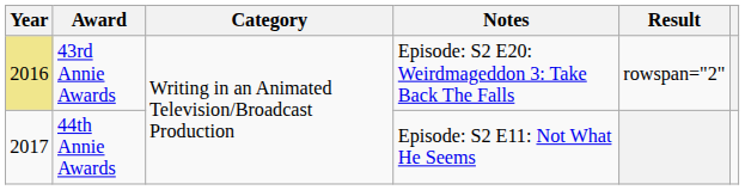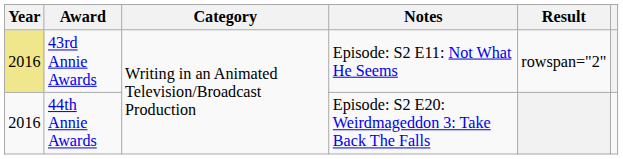43rd Annie Awards | Notes: Episode: S2 E20: Weirdmageddon 3: Take Back The Falls -> Episode: S2 E11: Not What He Seems
44th Annie Awards | Year: 2017 -> 2016
44th Annie Awards | Notes: Episode: S2 E11: Not What He Seems -> Episode: S2 E20: Weirdmageddon 3: Take Back The Falls
